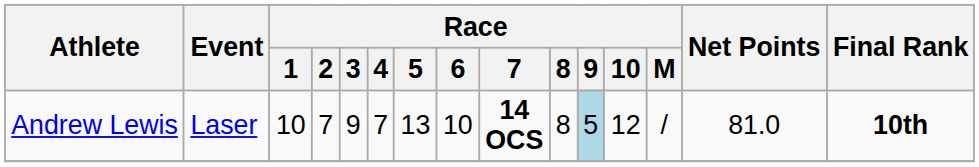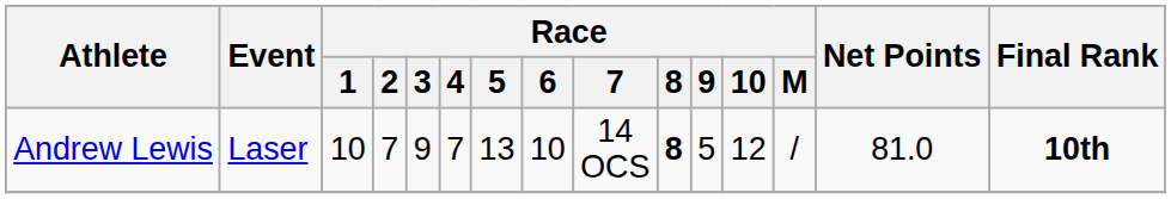Andrew Lewis | Race / 7: bold -> normal
Andrew Lewis | Race / 8: normal -> bold
Andrew Lewis | Race / 9: lightblue background -> no background
